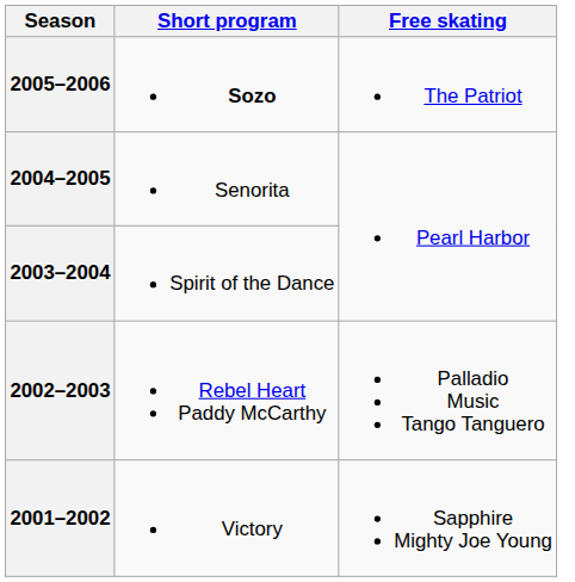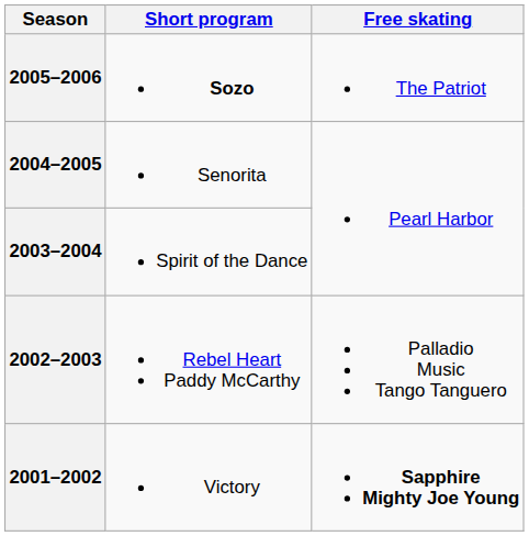2001–2002 | Free skating: normal -> bold
